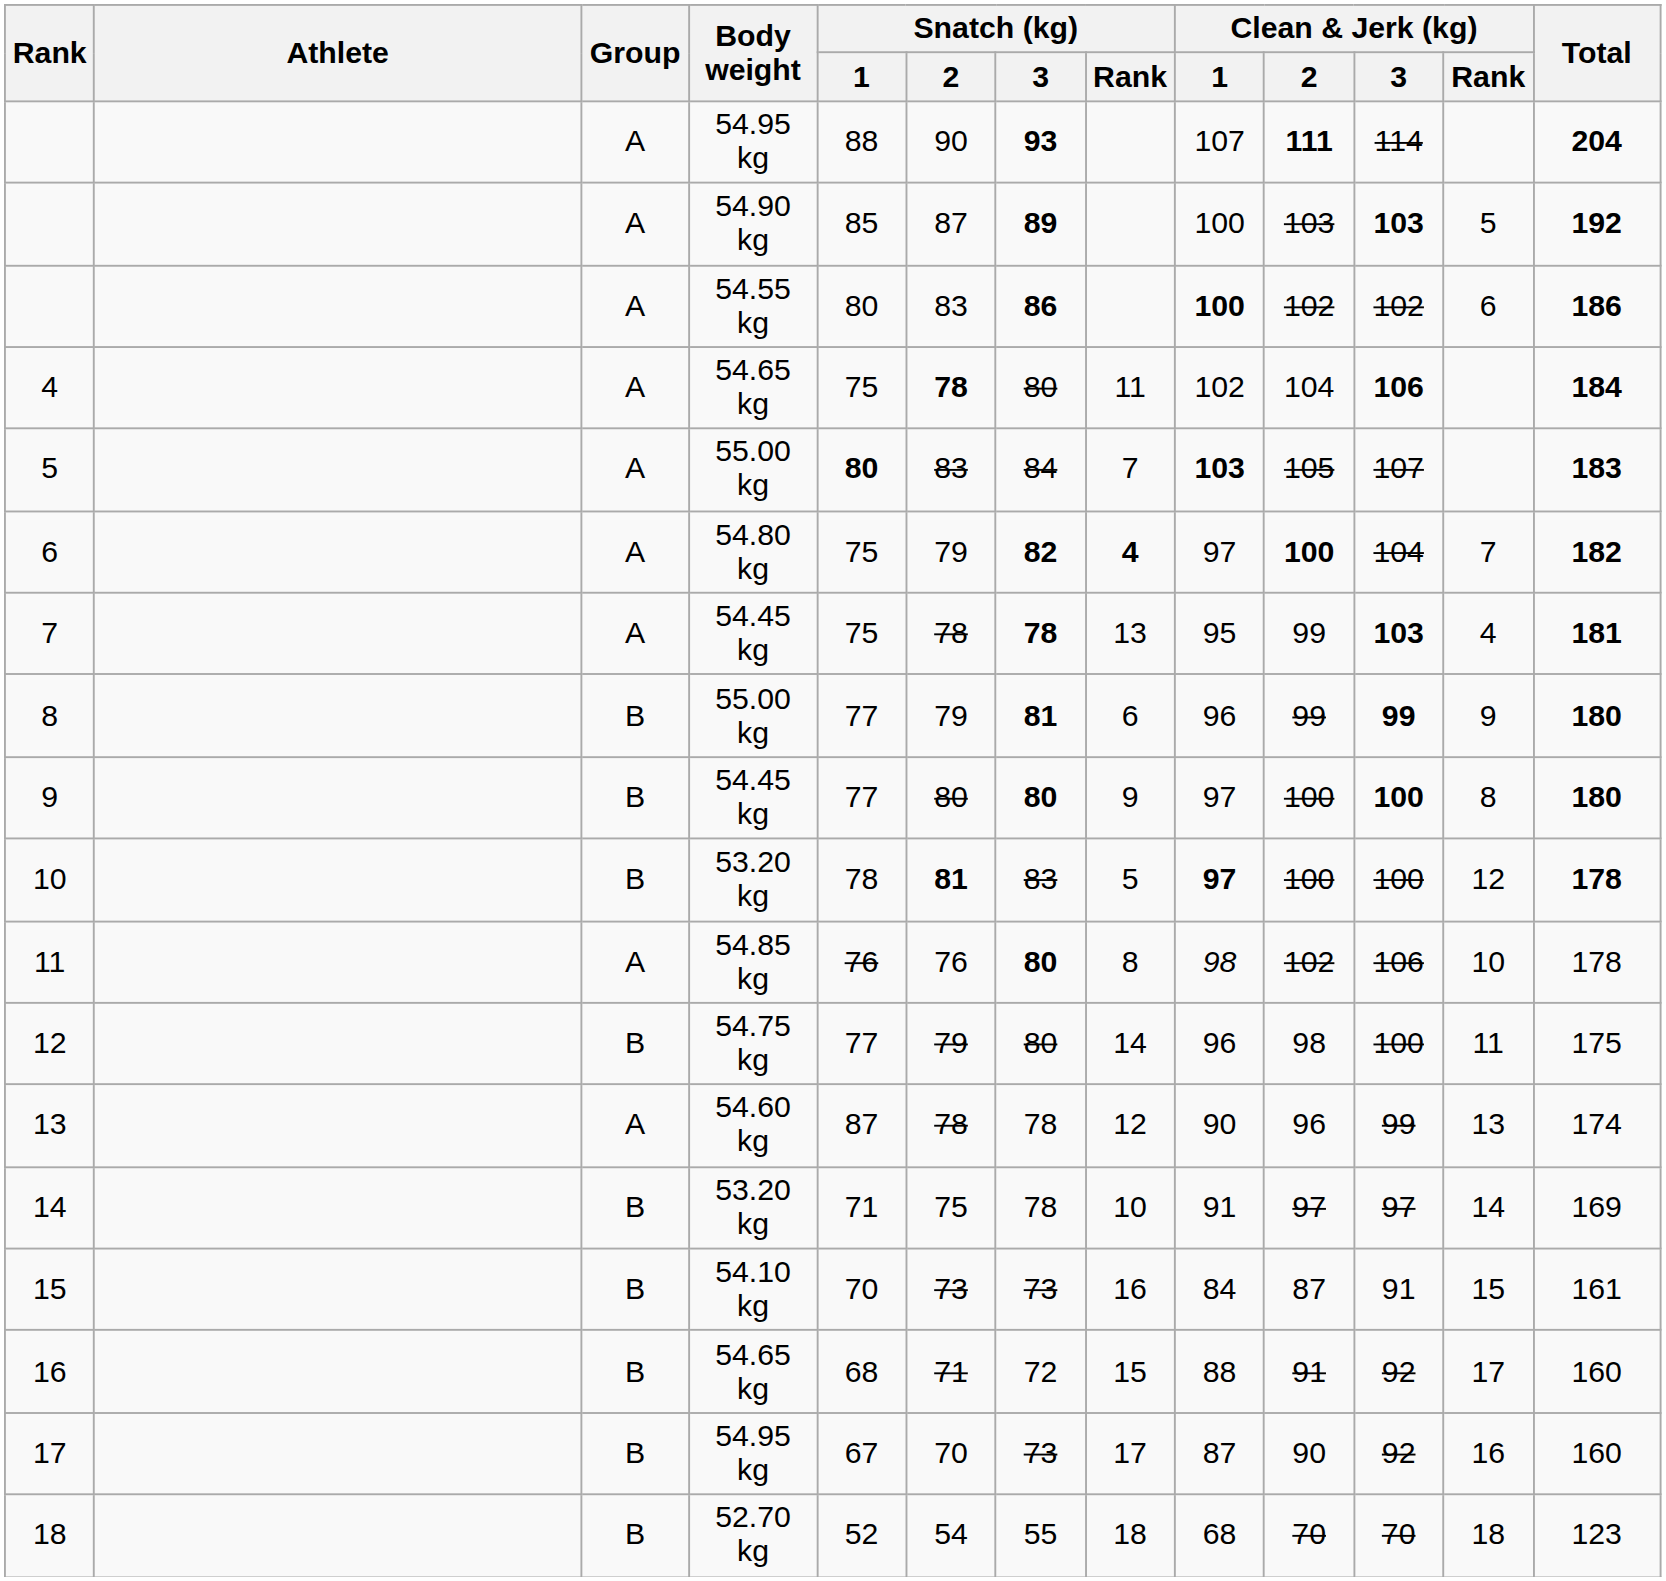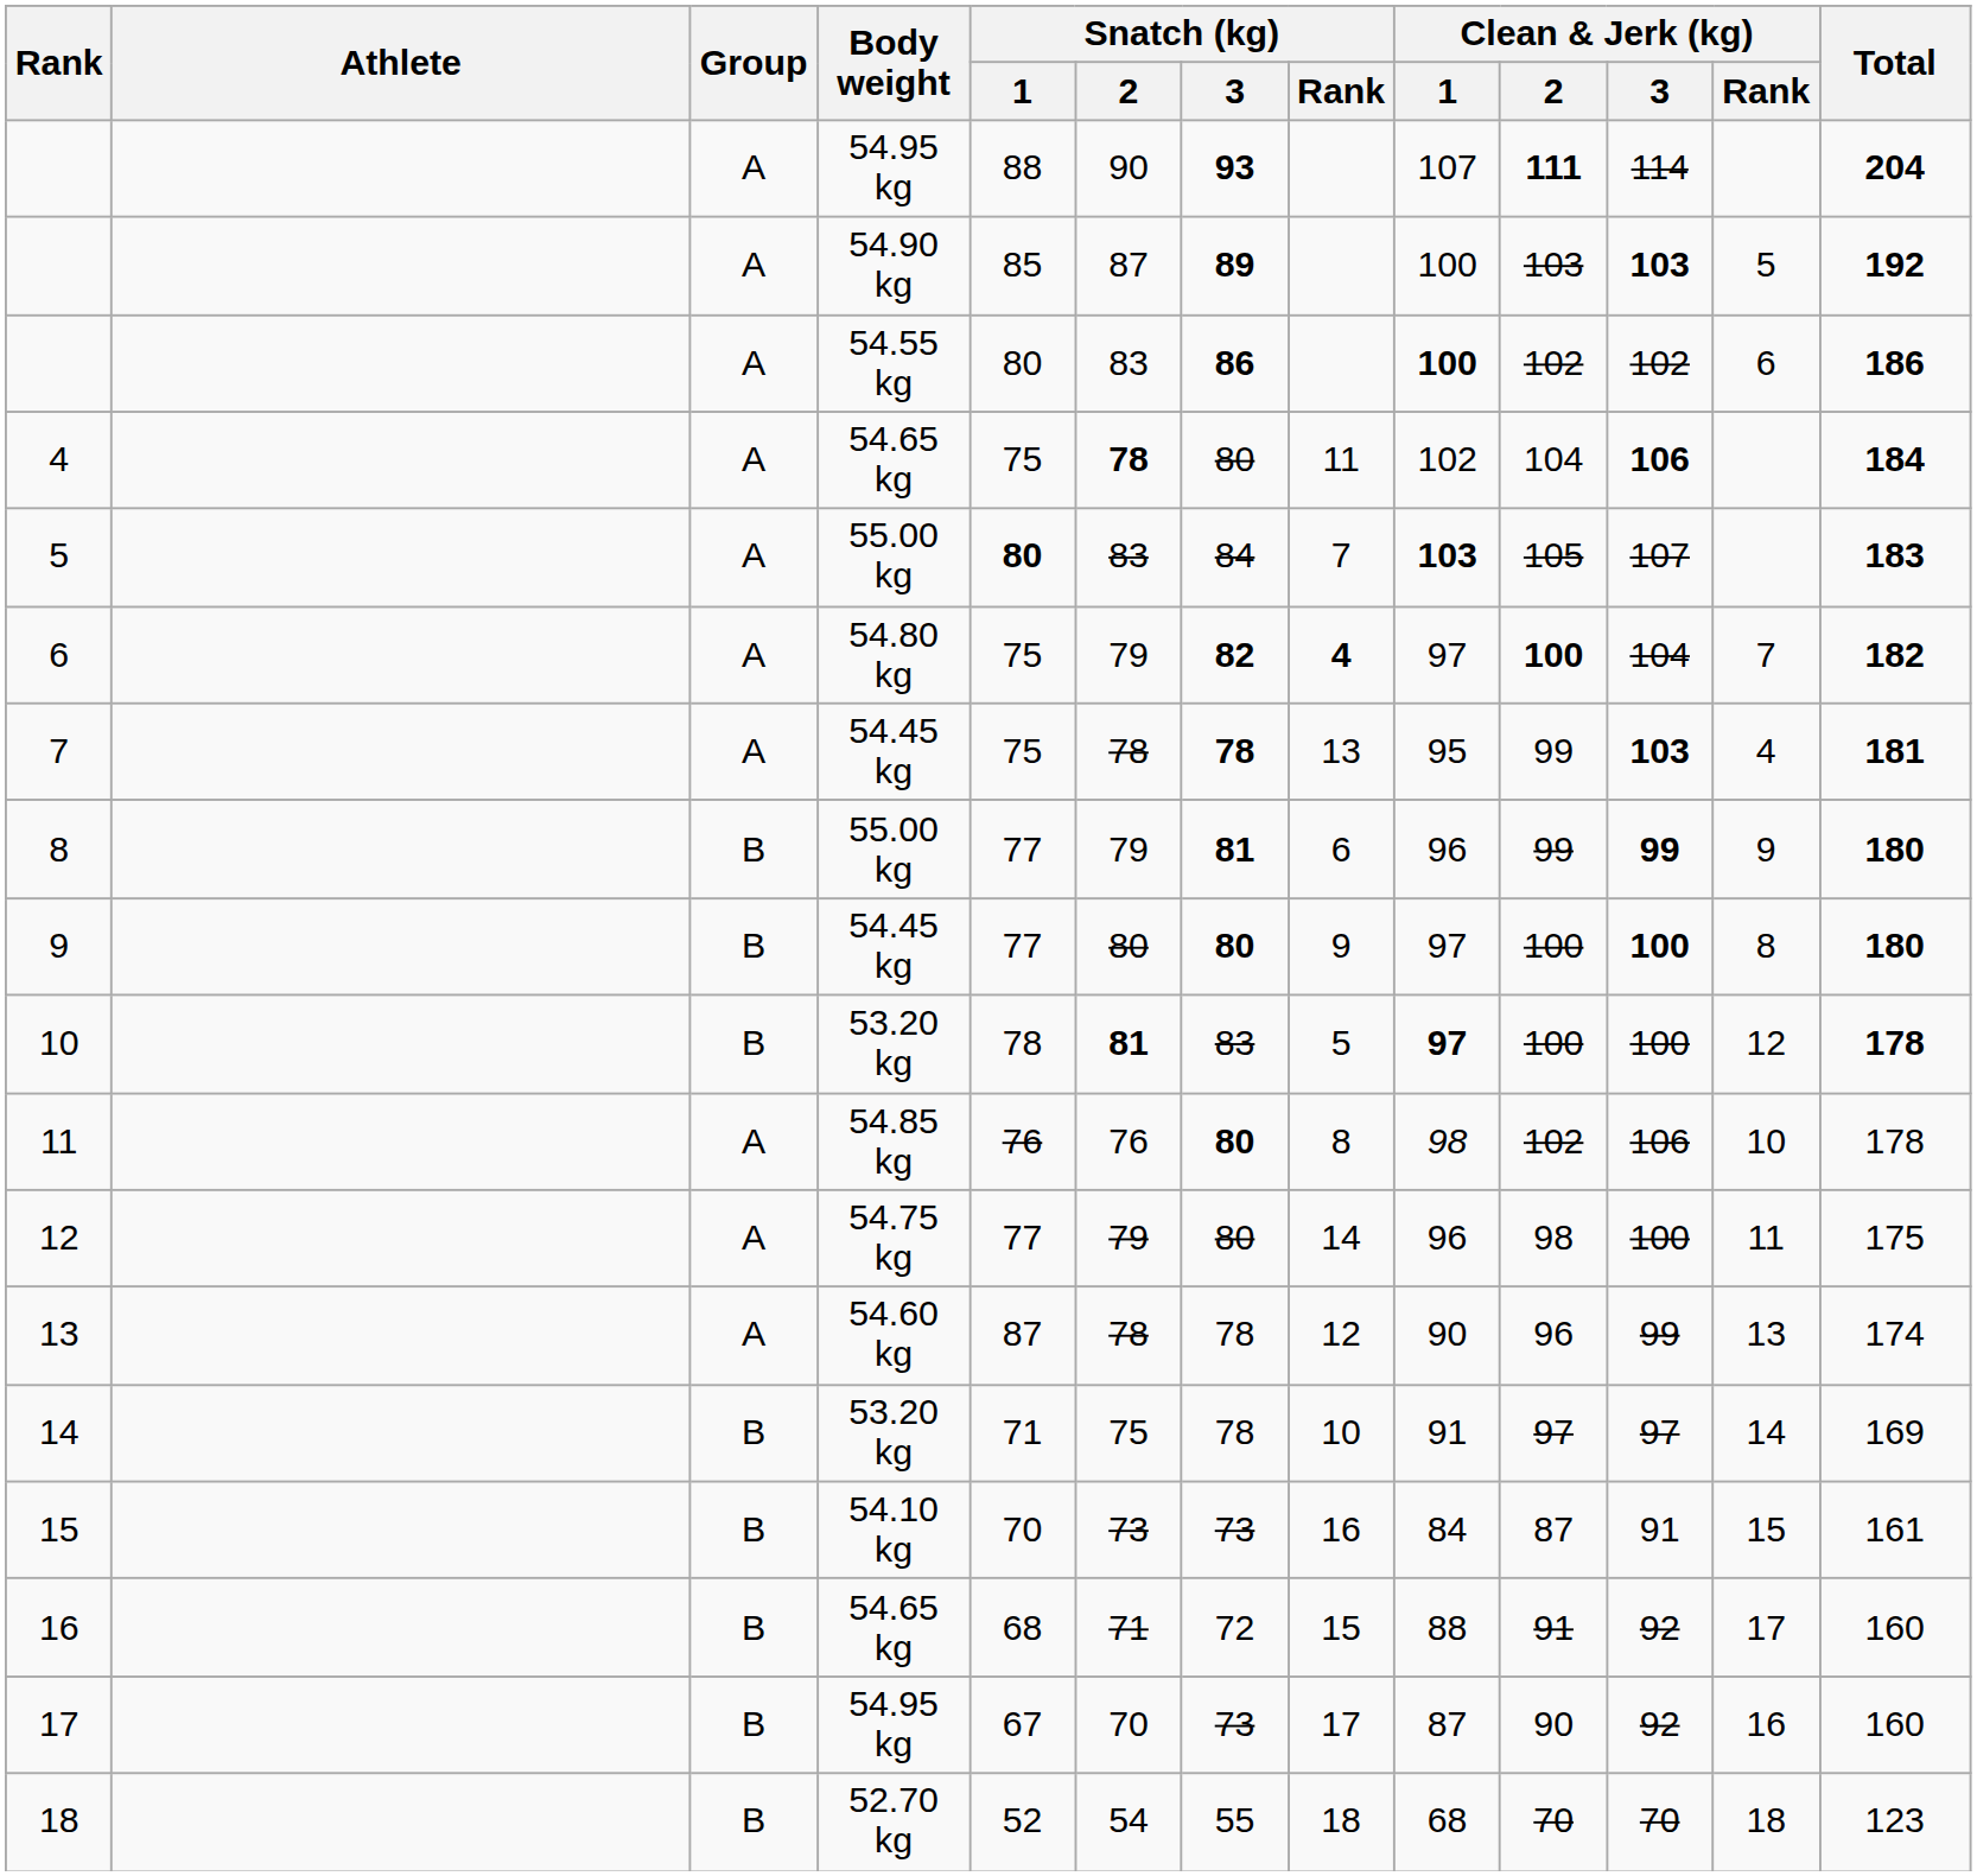row 14 | Group: B -> A
